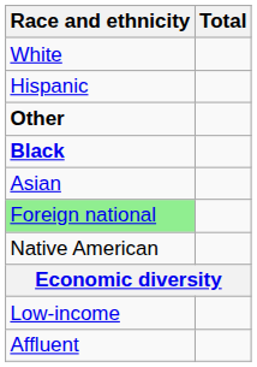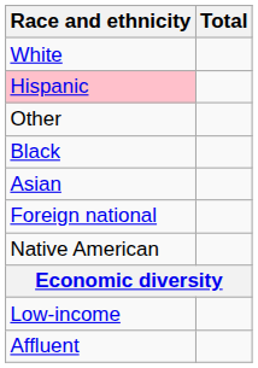Hispanic | Race and ethnicity: no background -> pink background
Other | Race and ethnicity: bold -> normal
Black | Race and ethnicity: bold -> normal
Foreign national | Race and ethnicity: lightgreen background -> no background
